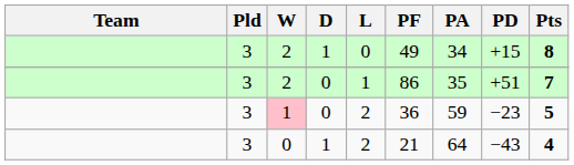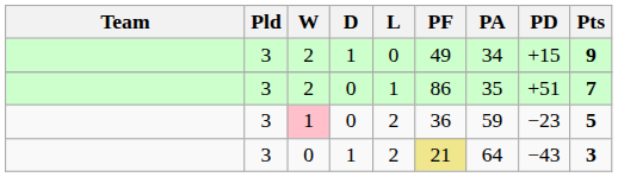row 2 | Pts: 8 -> 9
row 5 | PF: no background -> khaki background
row 5 | Pts: 4 -> 3
